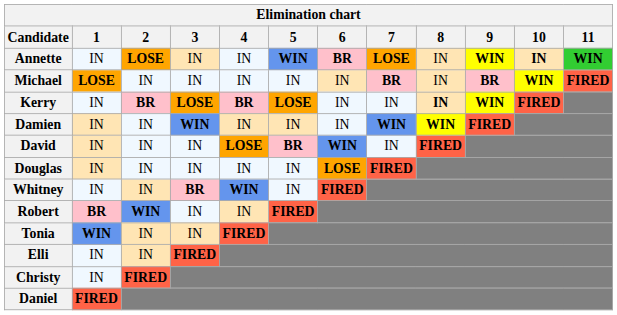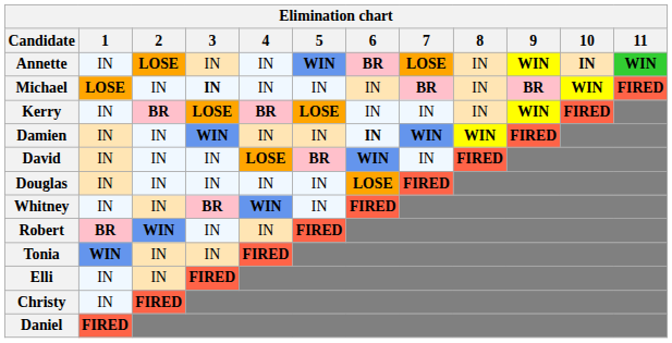Michael | 3: normal -> bold
Kerry | 8: bold -> normal
Damien | 6: normal -> bold
